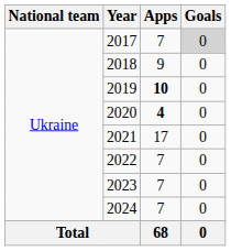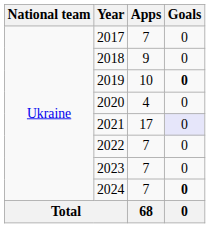2017 | Goals: lightgrey background -> no background
2019 | Apps: bold -> normal
2019 | Goals: normal -> bold
2020 | Apps: bold -> normal
2021 | Goals: no background -> lavender background
2024 | Goals: normal -> bold
